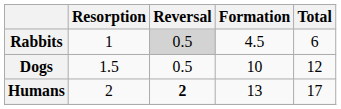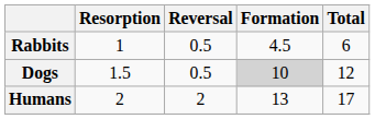Rabbits | Reversal: lightgrey background -> no background
Dogs | Formation: no background -> lightgrey background
Humans | Reversal: bold -> normal
